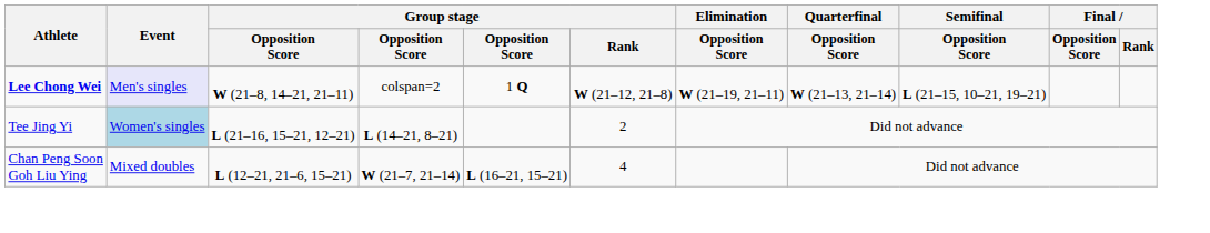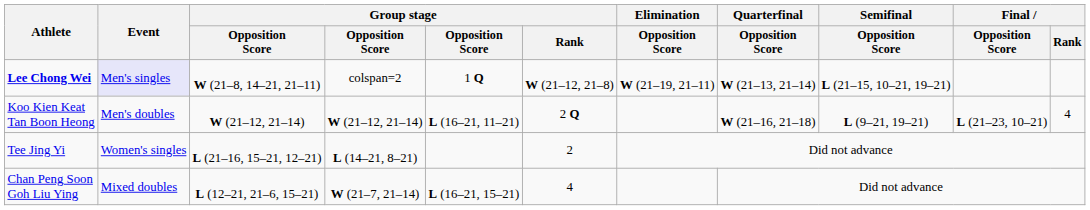+ row: Koo Kien Keat Tan Boon Heong | Men's doubles | W (21–12, 21–14) | W (21–12, 21–14) | L (16–21, 11–21) | 2 Q | W (21–16, 21–18) | L (9–21, 19–21) | L (21–23, 10–21) | 4
Tee Jing Yi | Event: lightblue background -> no background
